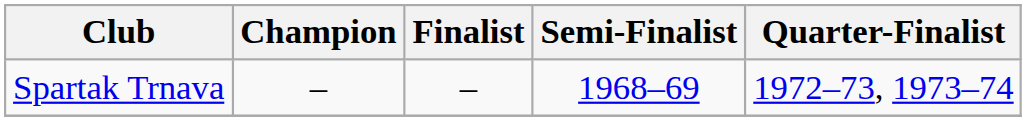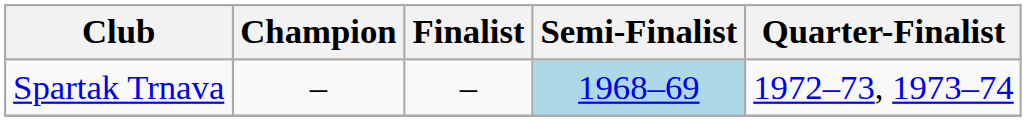Spartak Trnava | Semi-Finalist: no background -> lightblue background
